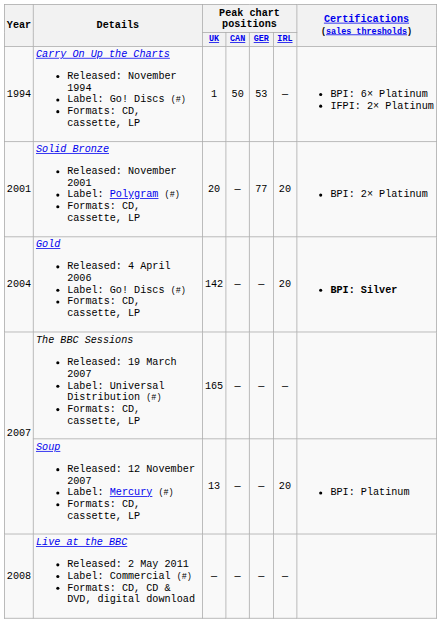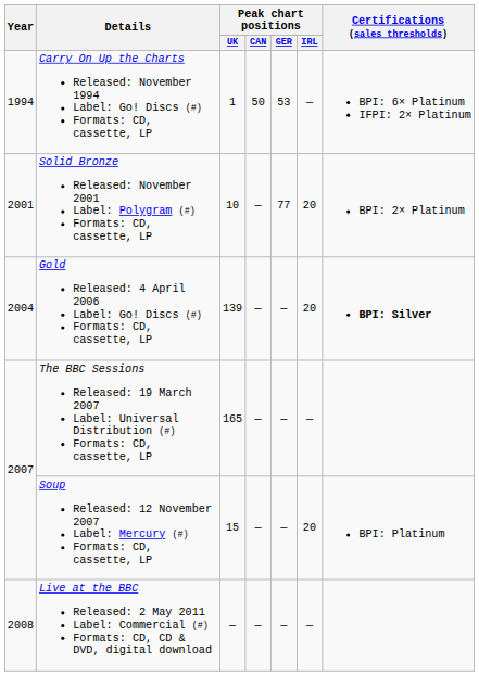row 4 | Peak chart positions / UK: 20 -> 10
row 5 | Peak chart positions / UK: 142 -> 139
row 7 | Peak chart positions / UK: 13 -> 15
